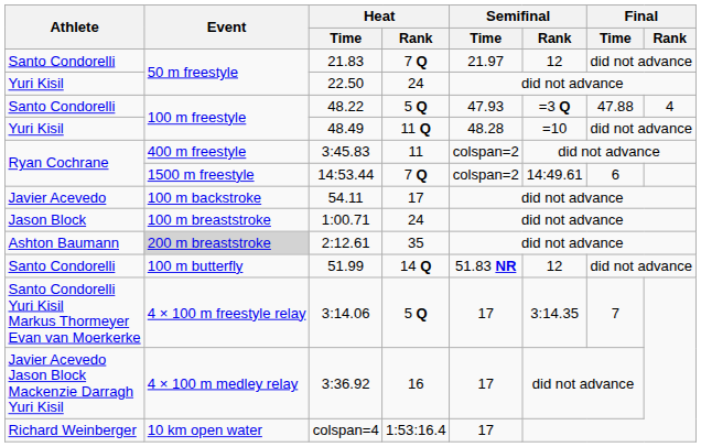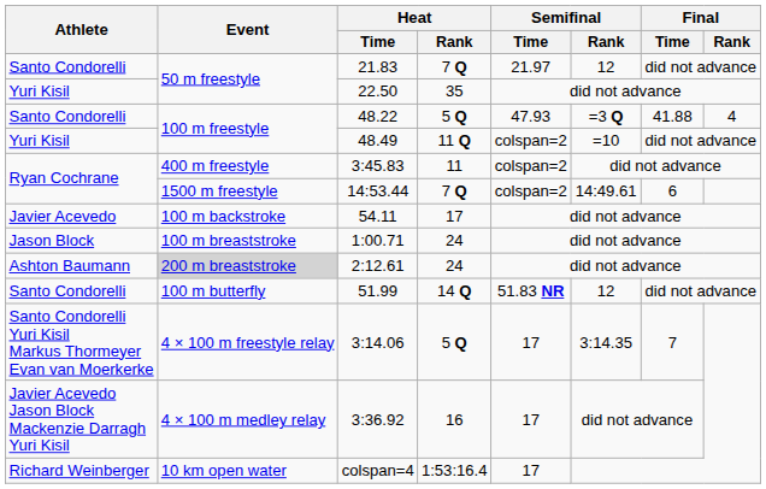22.50 | Heat / Rank: 24 -> 35
48.22 | Final / Time: 47.88 -> 41.88
48.49 | Semifinal / Time: 48.28 -> colspan=2
2:12.61 | Heat / Rank: 35 -> 24
